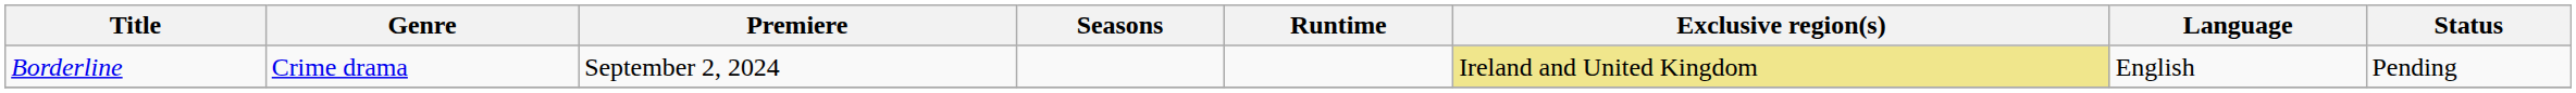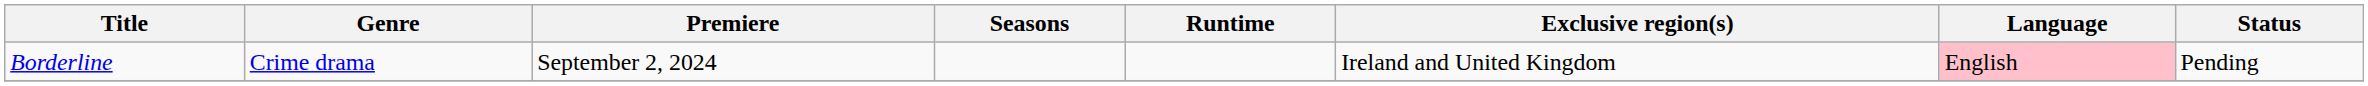Borderline | Exclusive region(s): khaki background -> no background
Borderline | Language: no background -> pink background
